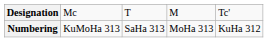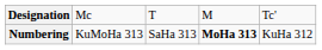Numbering | column 4: normal -> bold
